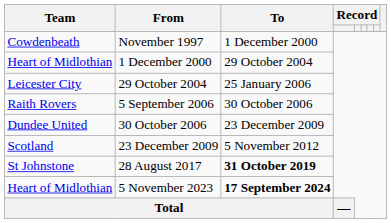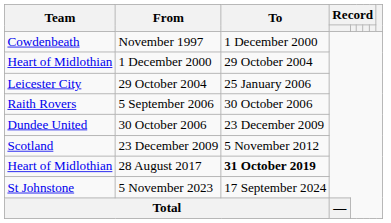28 August 2017 | Team: St Johnstone -> Heart of Midlothian
5 November 2023 | Team: Heart of Midlothian -> St Johnstone
5 November 2023 | To: bold -> normal
